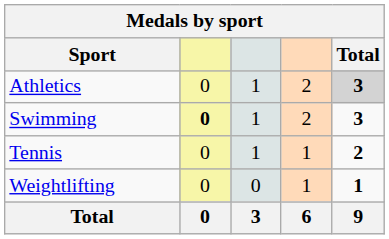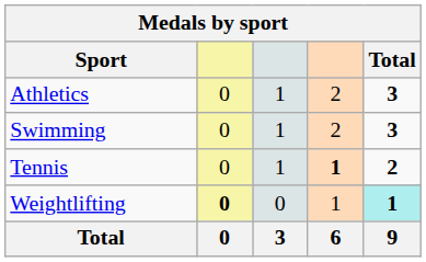Athletics | Total: lightgrey background -> no background
Swimming | column 2: bold -> normal
Tennis | column 4: normal -> bold
Weightlifting | column 2: normal -> bold
Weightlifting | Total: no background -> paleturquoise background
